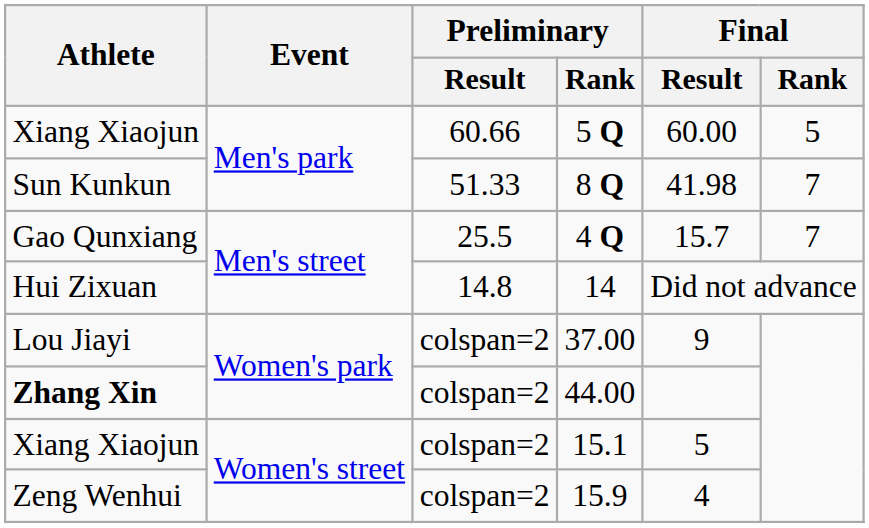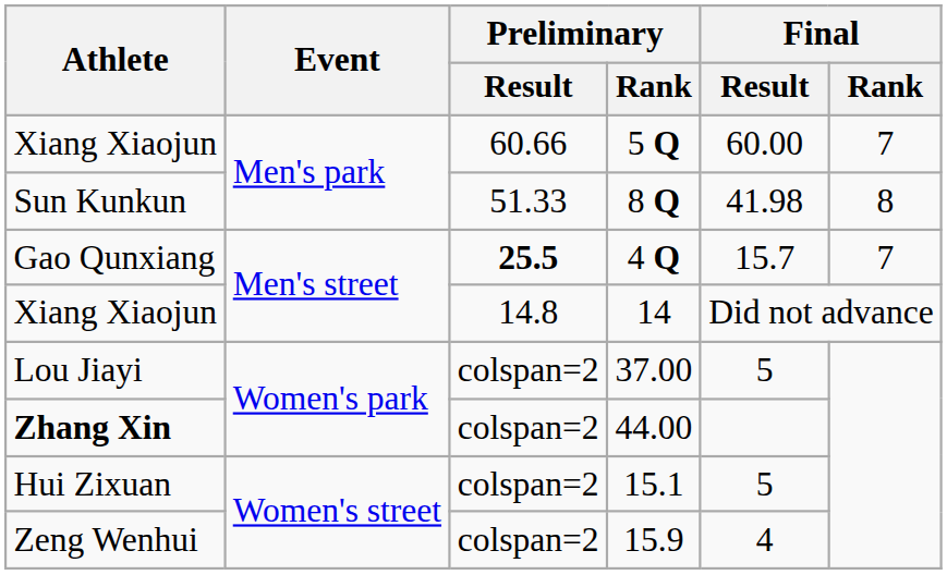5 Q | Final / Rank: 5 -> 7
8 Q | Final / Rank: 7 -> 8
4 Q | Preliminary / Result: normal -> bold
14 | Athlete: Hui Zixuan -> Xiang Xiaojun
37.00 | Final / Result: 9 -> 5
15.1 | Athlete: Xiang Xiaojun -> Hui Zixuan
